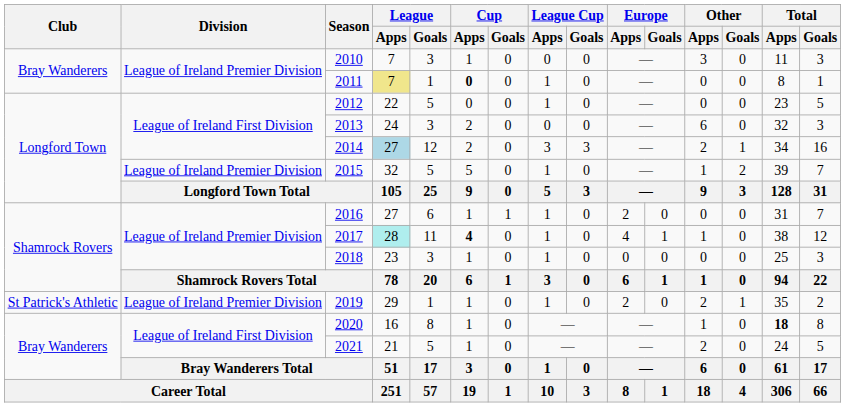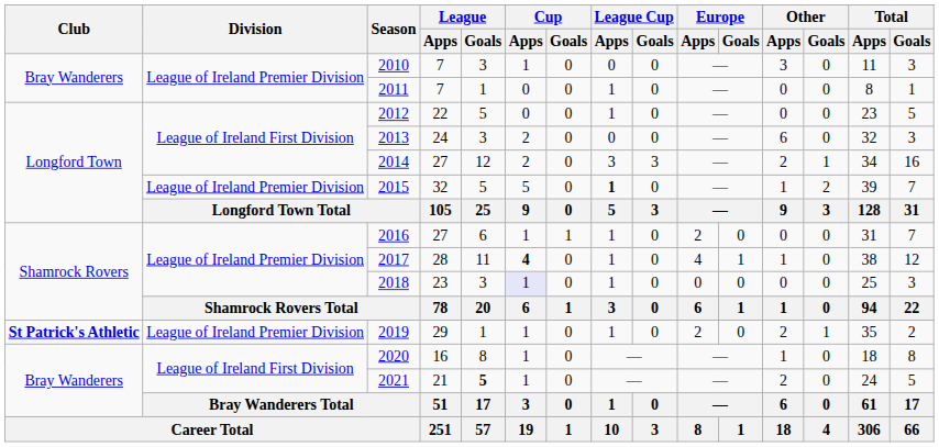2011 | League / Apps: khaki background -> no background
2011 | Cup / Apps: bold -> normal
2014 | League / Apps: lightblue background -> no background
2015 | League Cup / Apps: normal -> bold
2017 | League / Apps: paleturquoise background -> no background
2018 | Cup / Apps: no background -> lavender background
2019 | Club: normal -> bold
2020 | Total / Apps: bold -> normal
2021 | League / Goals: normal -> bold
